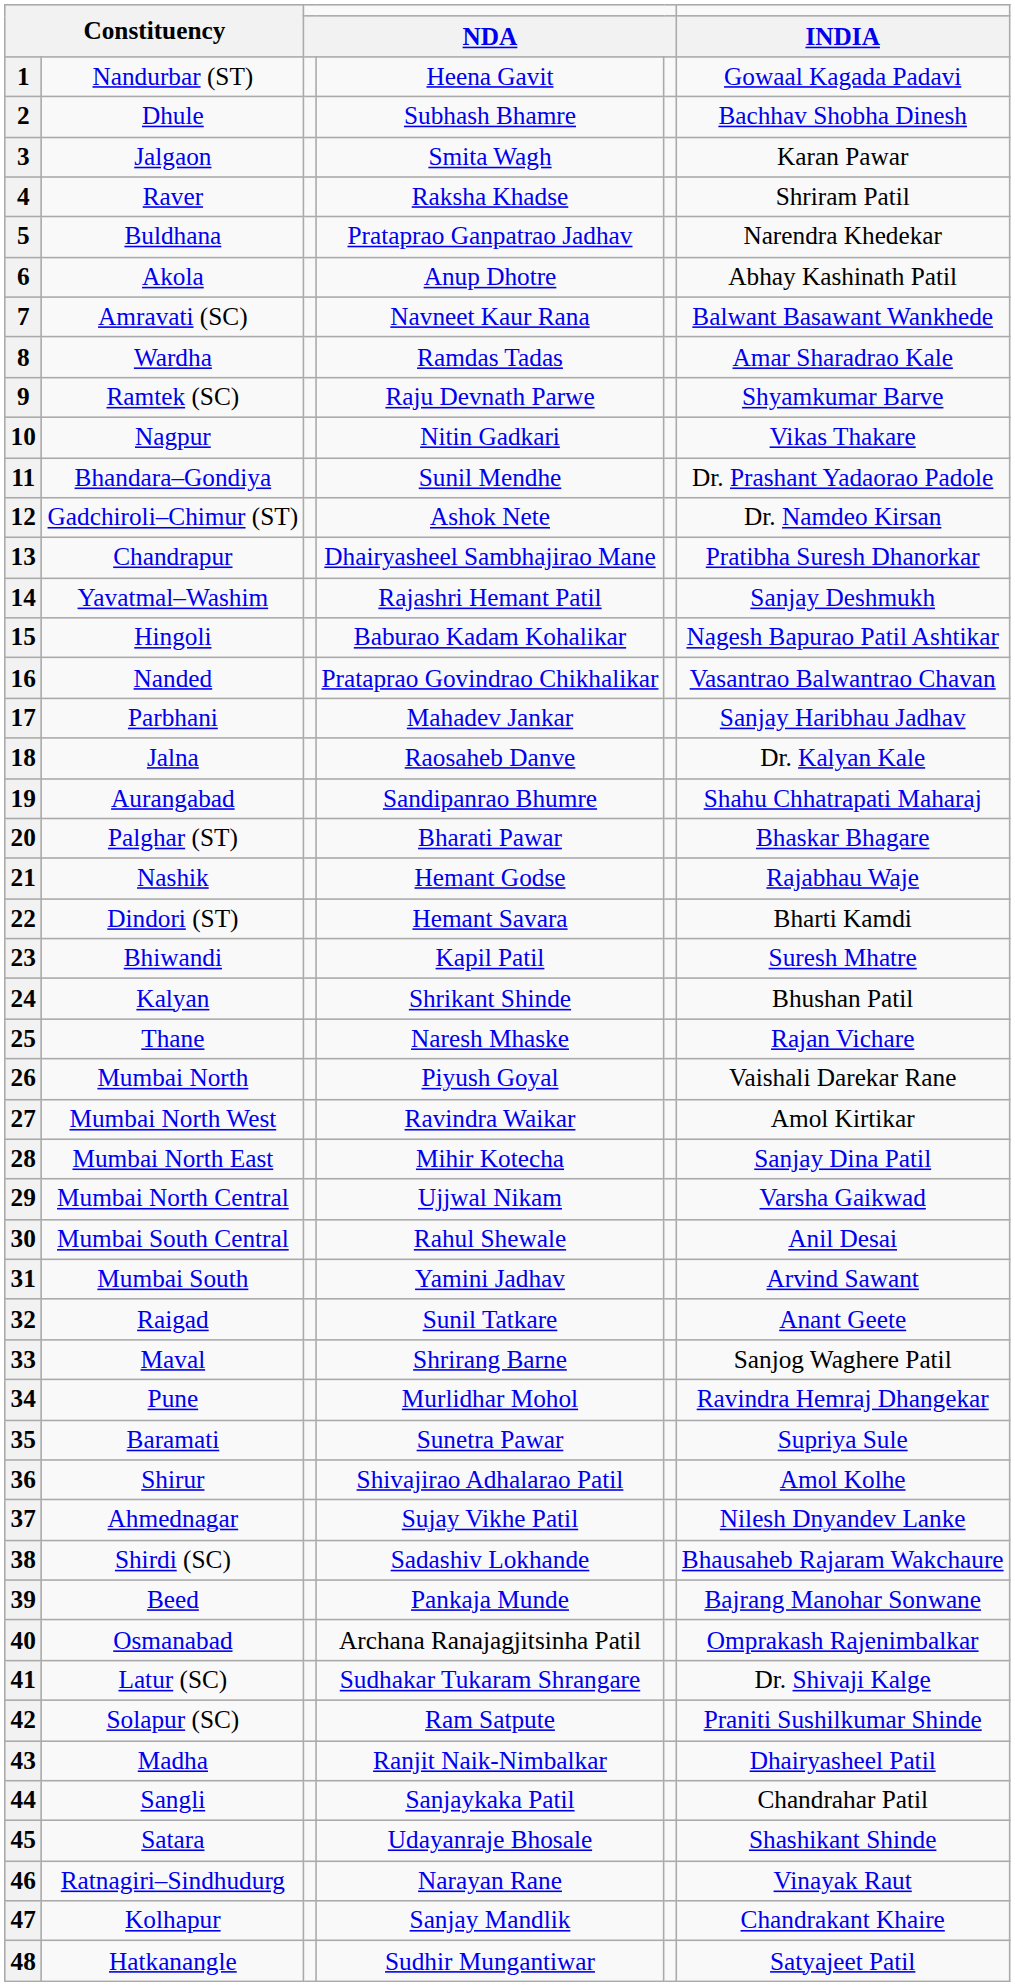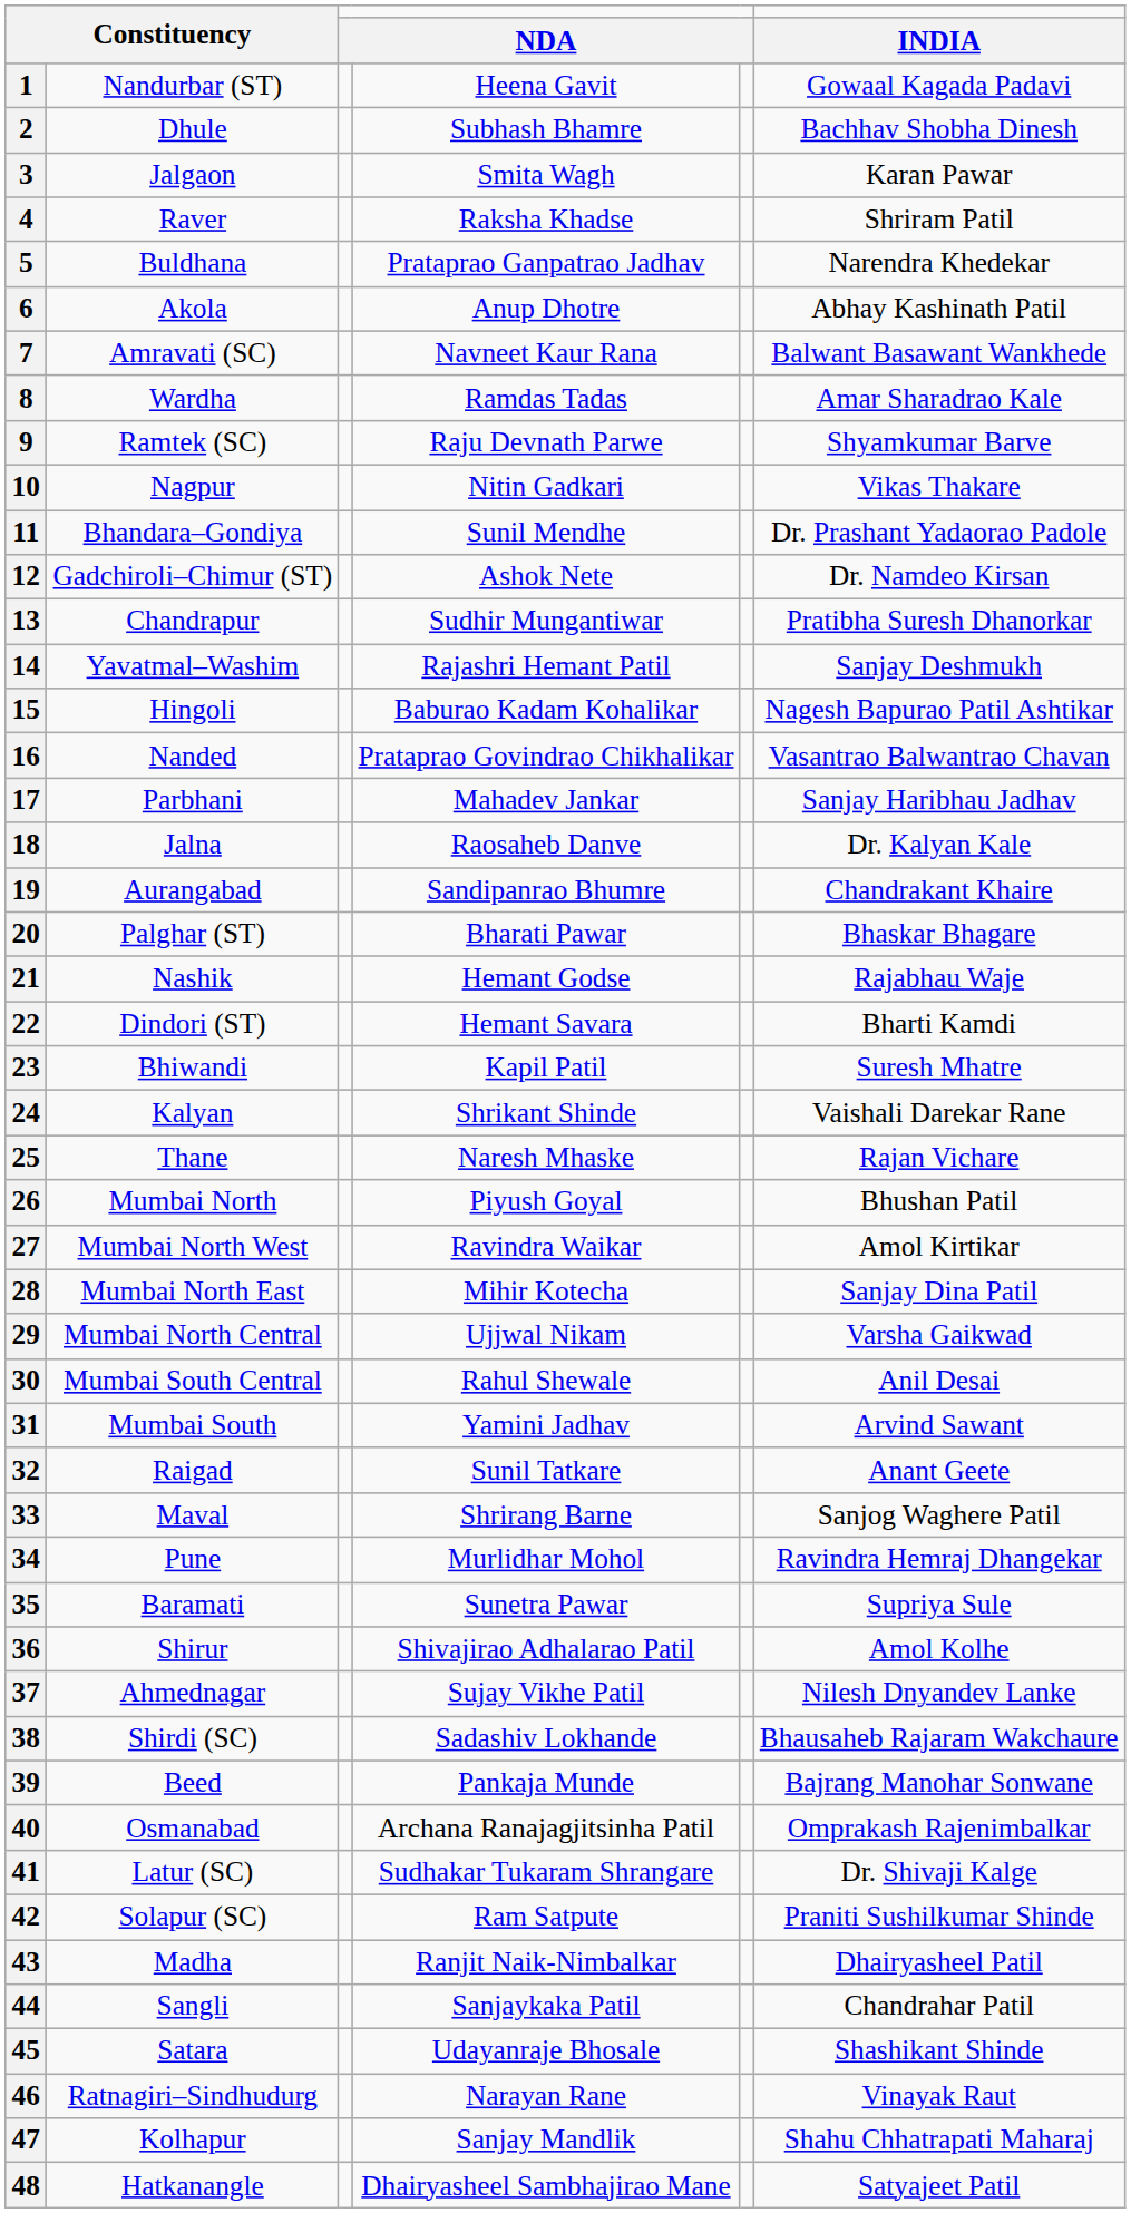13 | column 4: Dhairyasheel Sambhajirao Mane -> Sudhir Mungantiwar
19 | column 6: Shahu Chhatrapati Maharaj -> Chandrakant Khaire
24 | column 6: Bhushan Patil -> Vaishali Darekar Rane
26 | column 6: Vaishali Darekar Rane -> Bhushan Patil
47 | column 6: Chandrakant Khaire -> Shahu Chhatrapati Maharaj
48 | column 4: Sudhir Mungantiwar -> Dhairyasheel Sambhajirao Mane
